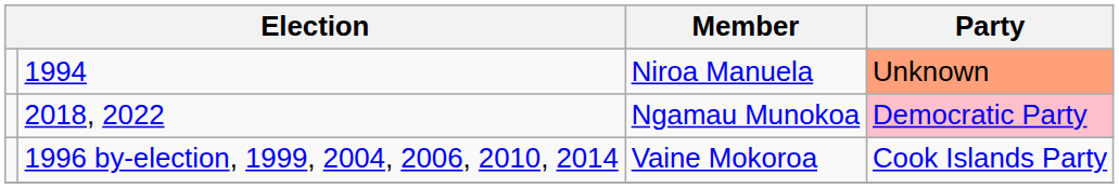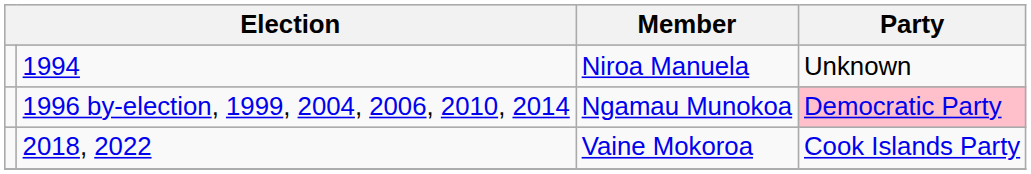Niroa Manuela | Party: lightsalmon background -> no background
Ngamau Munokoa | column 2: 2018, 2022 -> 1996 by-election, 1999, 2004, 2006, 2010, 2014
Vaine Mokoroa | column 2: 1996 by-election, 1999, 2004, 2006, 2010, 2014 -> 2018, 2022
